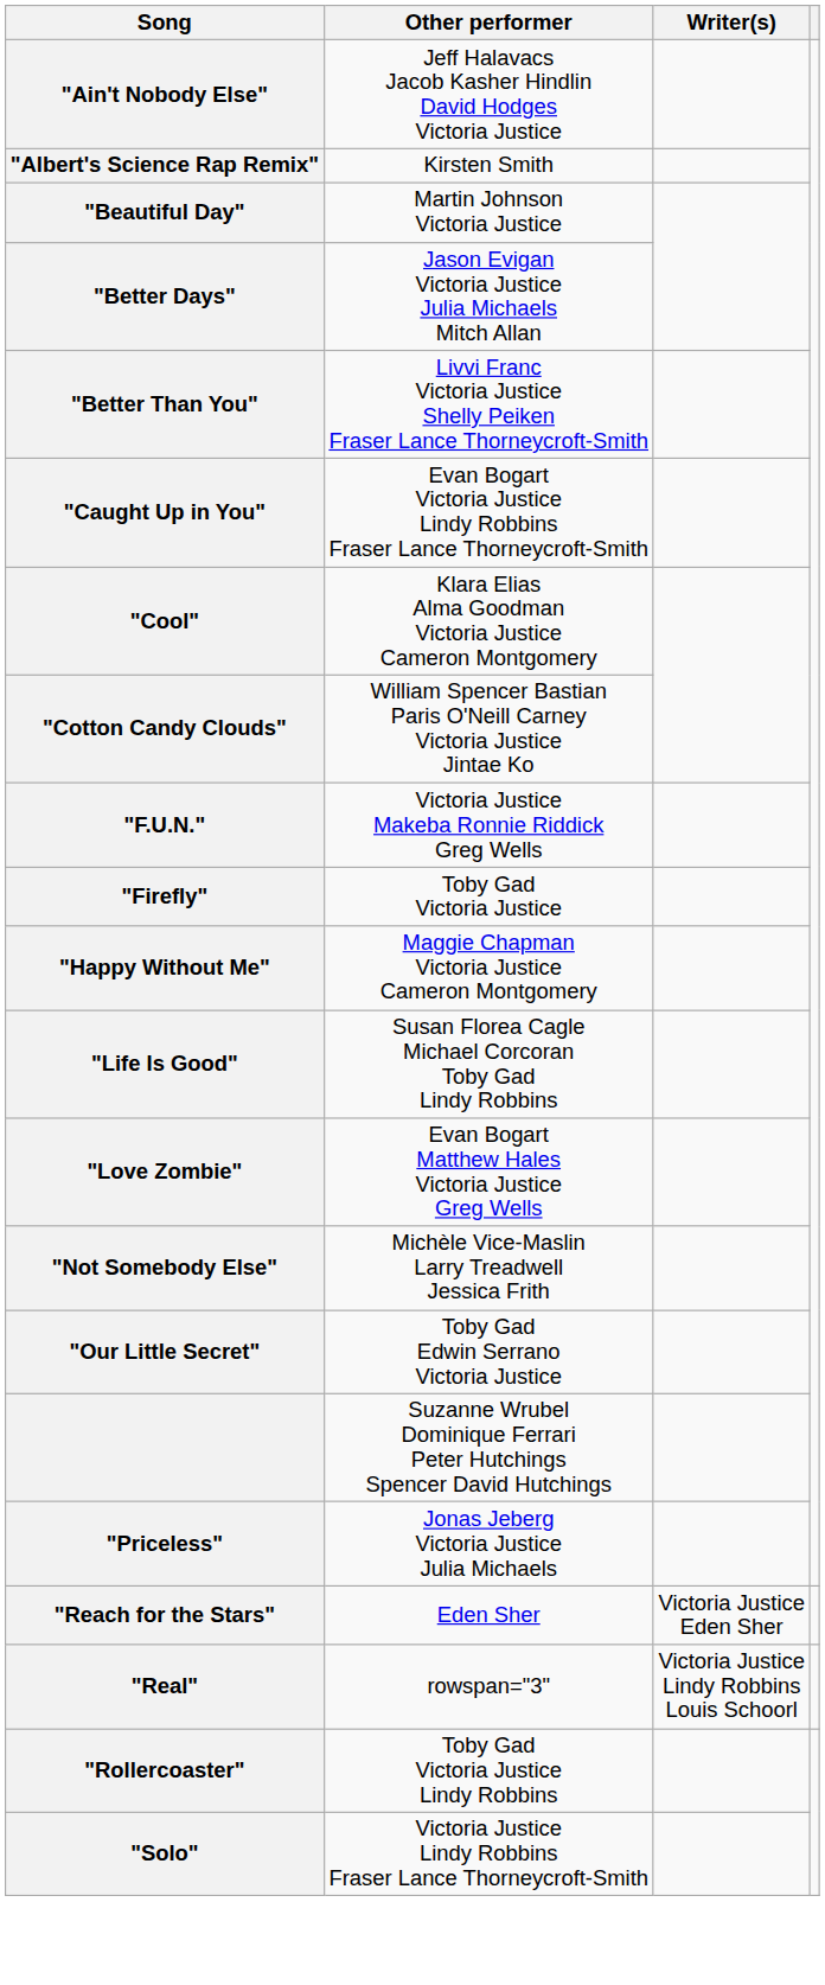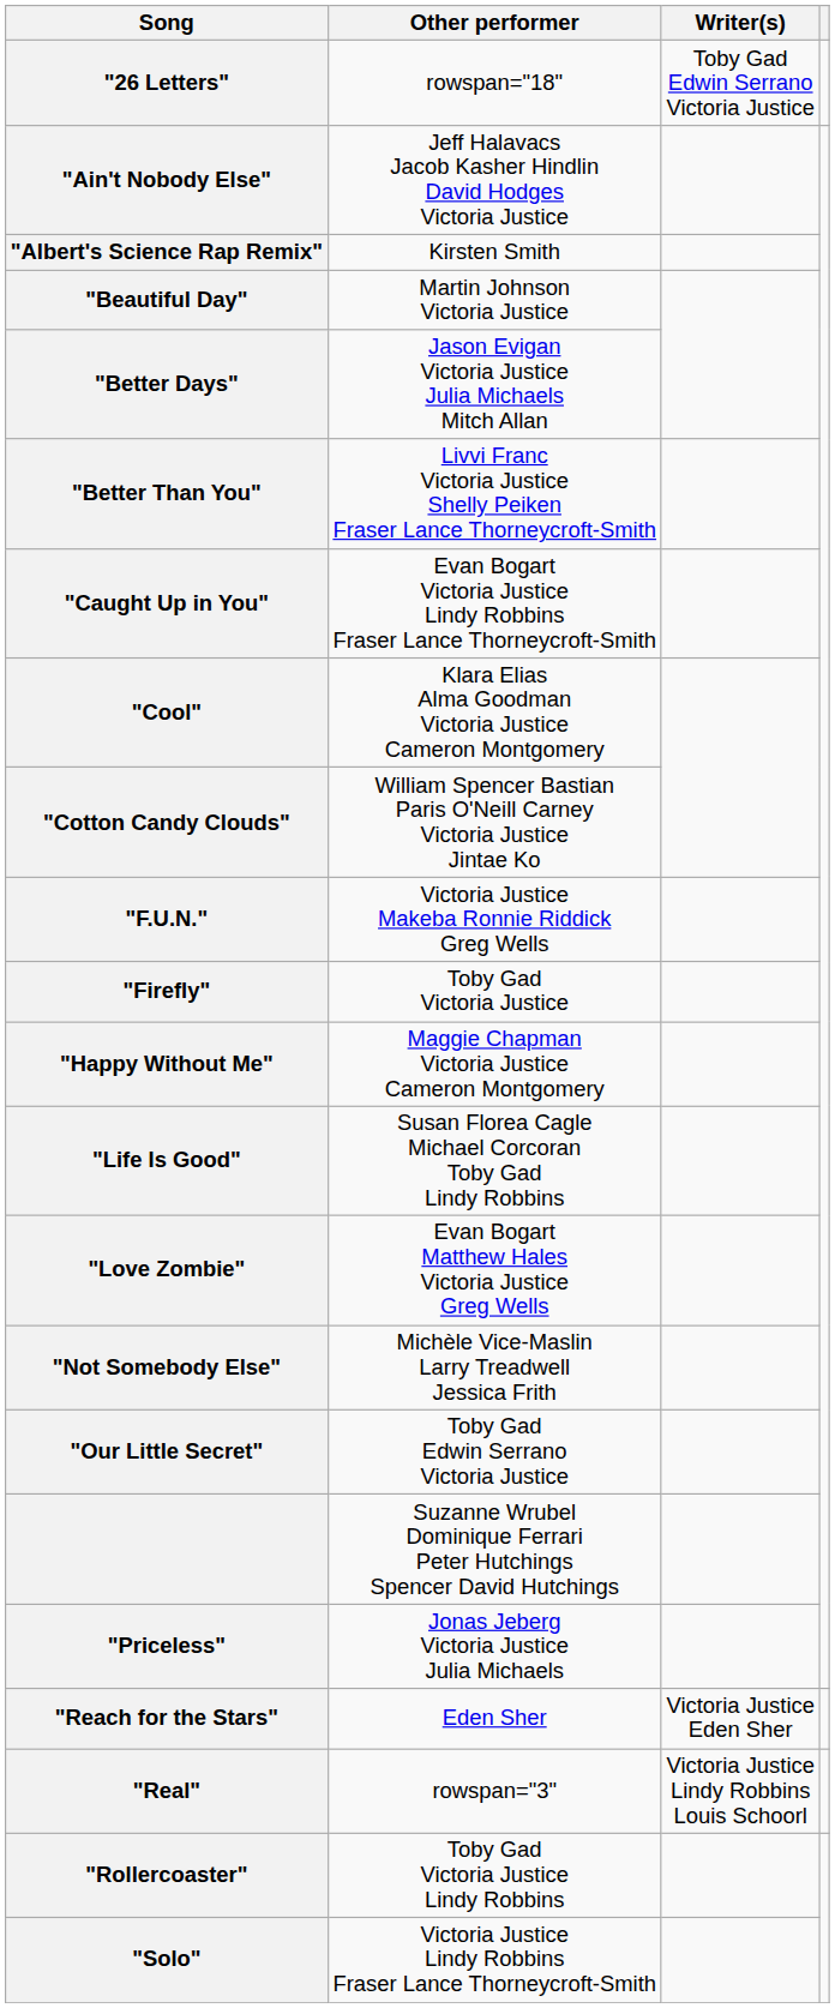+ row: "26 Letters" | rowspan="18" | Toby Gad Edwin Serrano Victoria Justice
